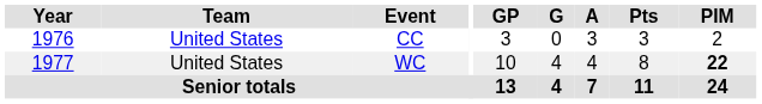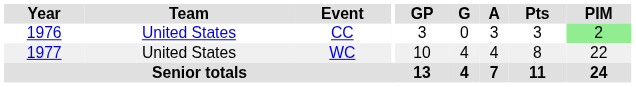CC | PIM: no background -> lightgreen background
WC | PIM: bold -> normal
